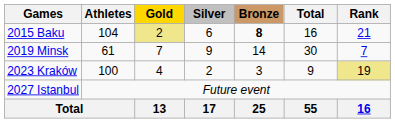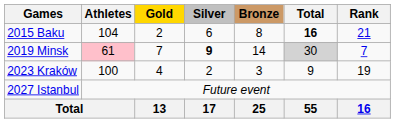2015 Baku | Gold: khaki background -> no background
2015 Baku | Bronze: bold -> normal
2015 Baku | Total: normal -> bold
2019 Minsk | Athletes: no background -> pink background
2019 Minsk | Silver: normal -> bold
2019 Minsk | Total: no background -> lightgrey background
2023 Kraków | Rank: khaki background -> no background
